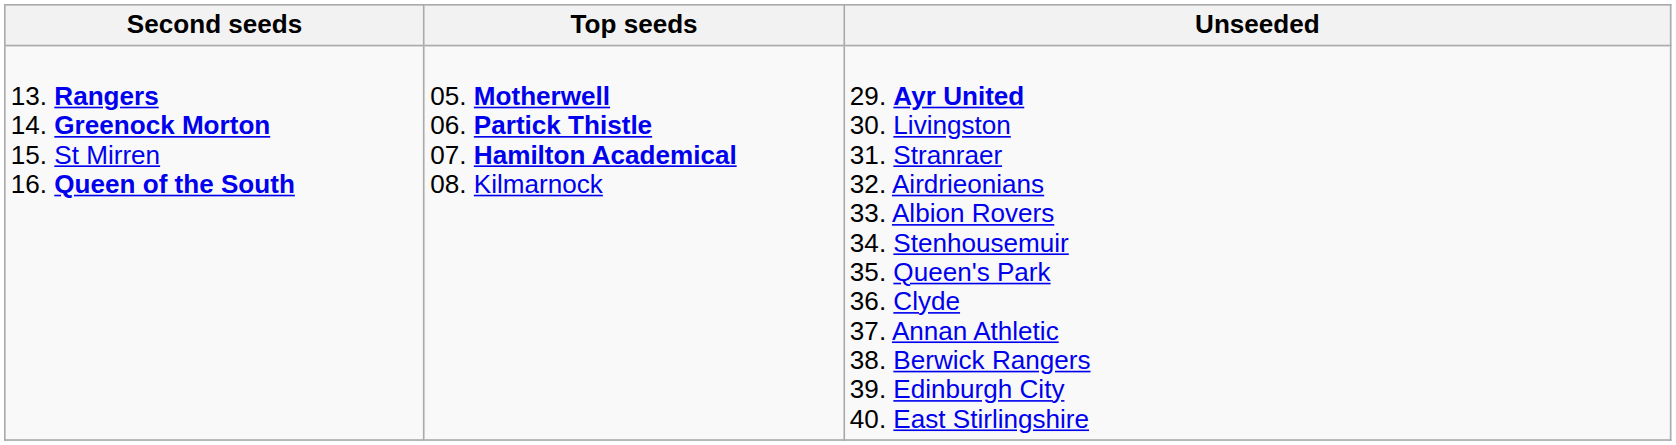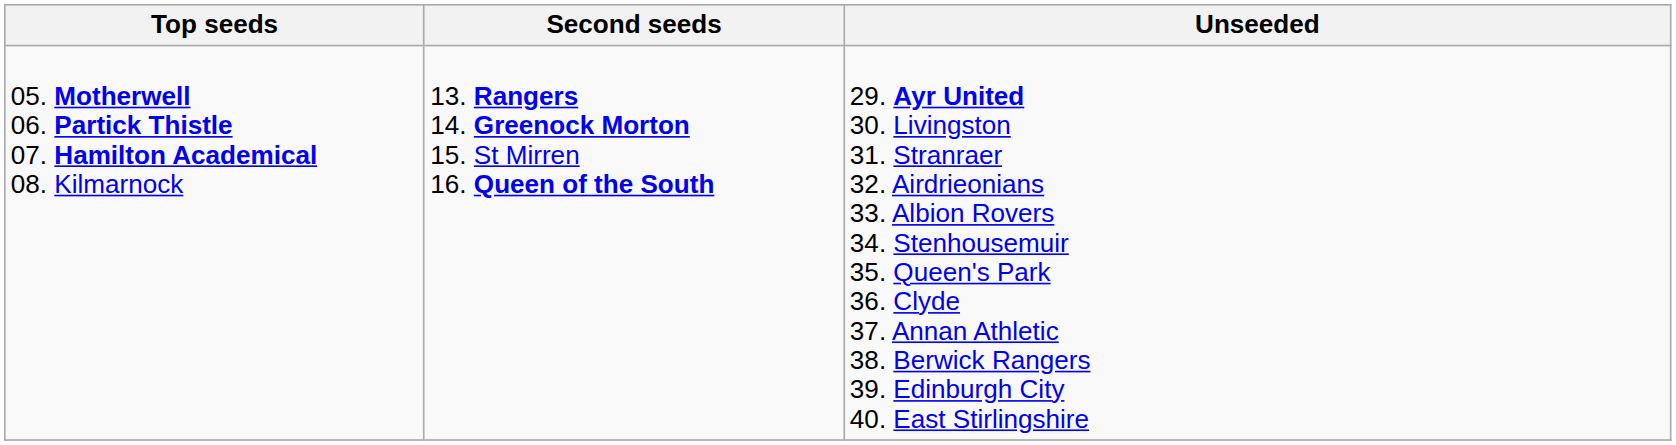columns swapped: Top seeds <-> Second seeds
